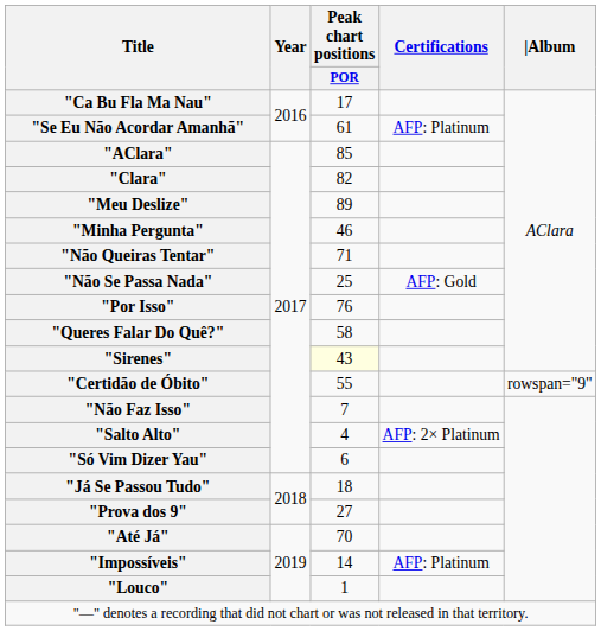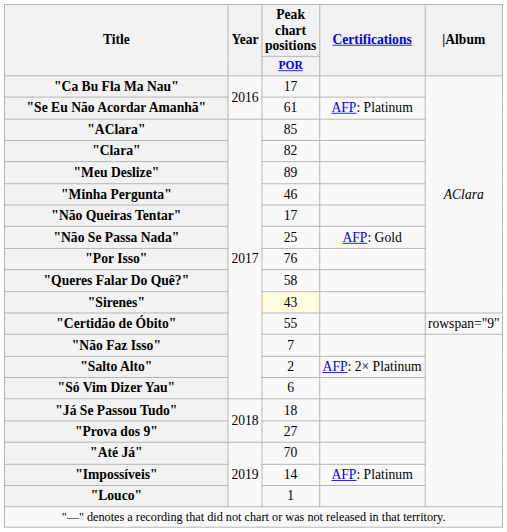"Não Queiras Tentar" | Peak chart positions / POR: 71 -> 17
"Salto Alto" | Peak chart positions / POR: 4 -> 2
